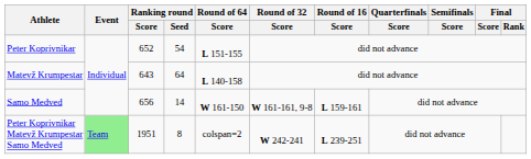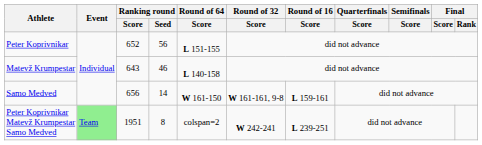Peter Koprivnikar | Ranking round / Seed: 54 -> 56
Matevž Krumpestar | Ranking round / Seed: 64 -> 46
